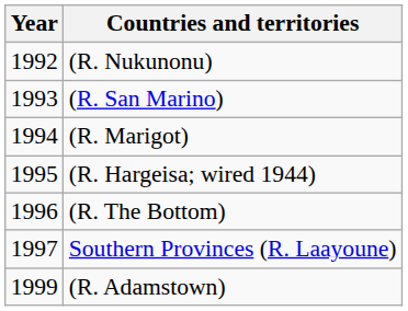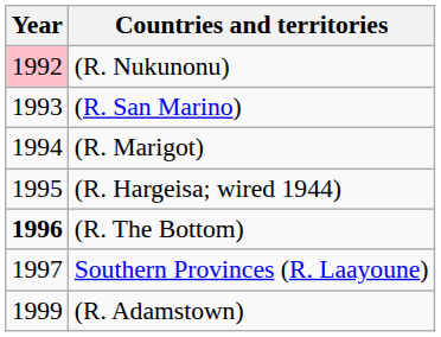(R. Nukunonu) | Year: no background -> pink background
(R. The Bottom) | Year: normal -> bold
